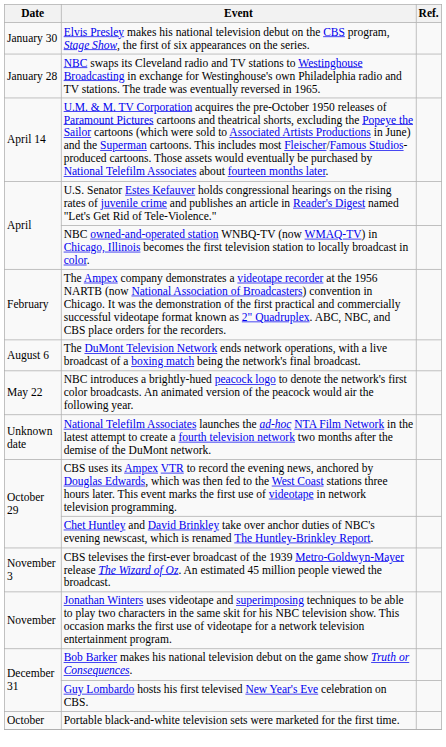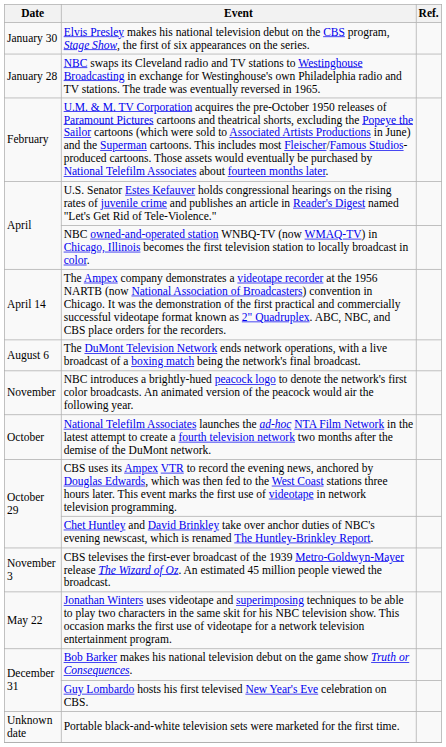row 4 | Date: April 14 -> February
row 7 | Date: February -> April 14
row 9 | Date: May 22 -> November
row 10 | Date: Unknown date -> October
row 14 | Date: November -> May 22
row 17 | Date: October -> Unknown date
